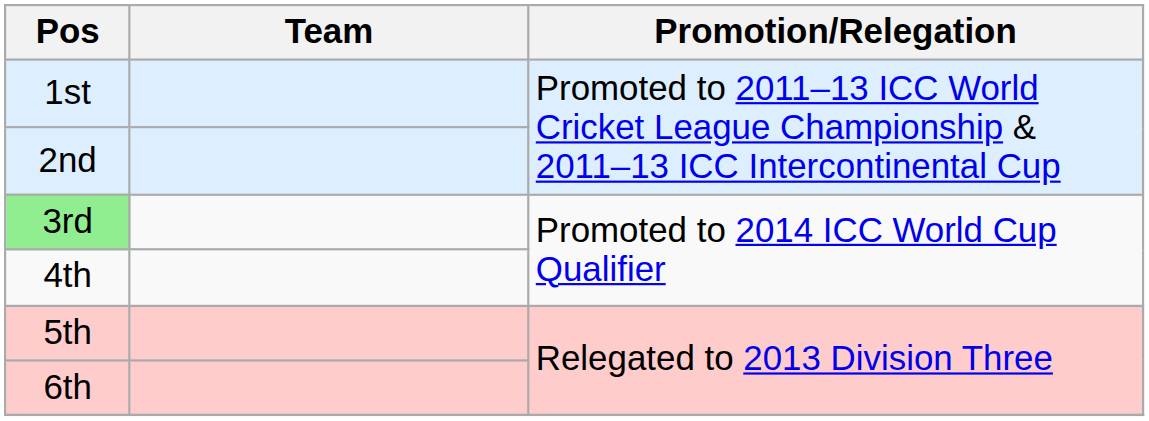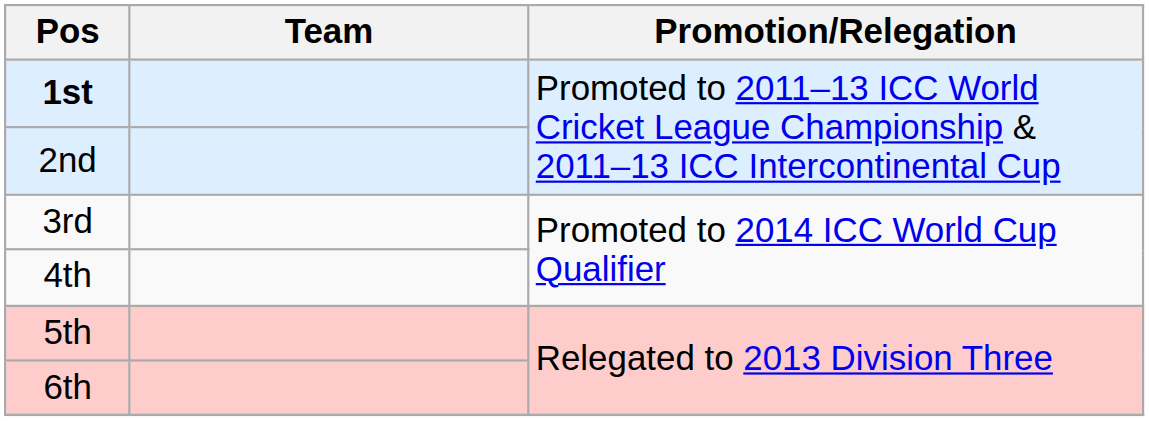1st | Pos: normal -> bold
3rd | Pos: lightgreen background -> no background
